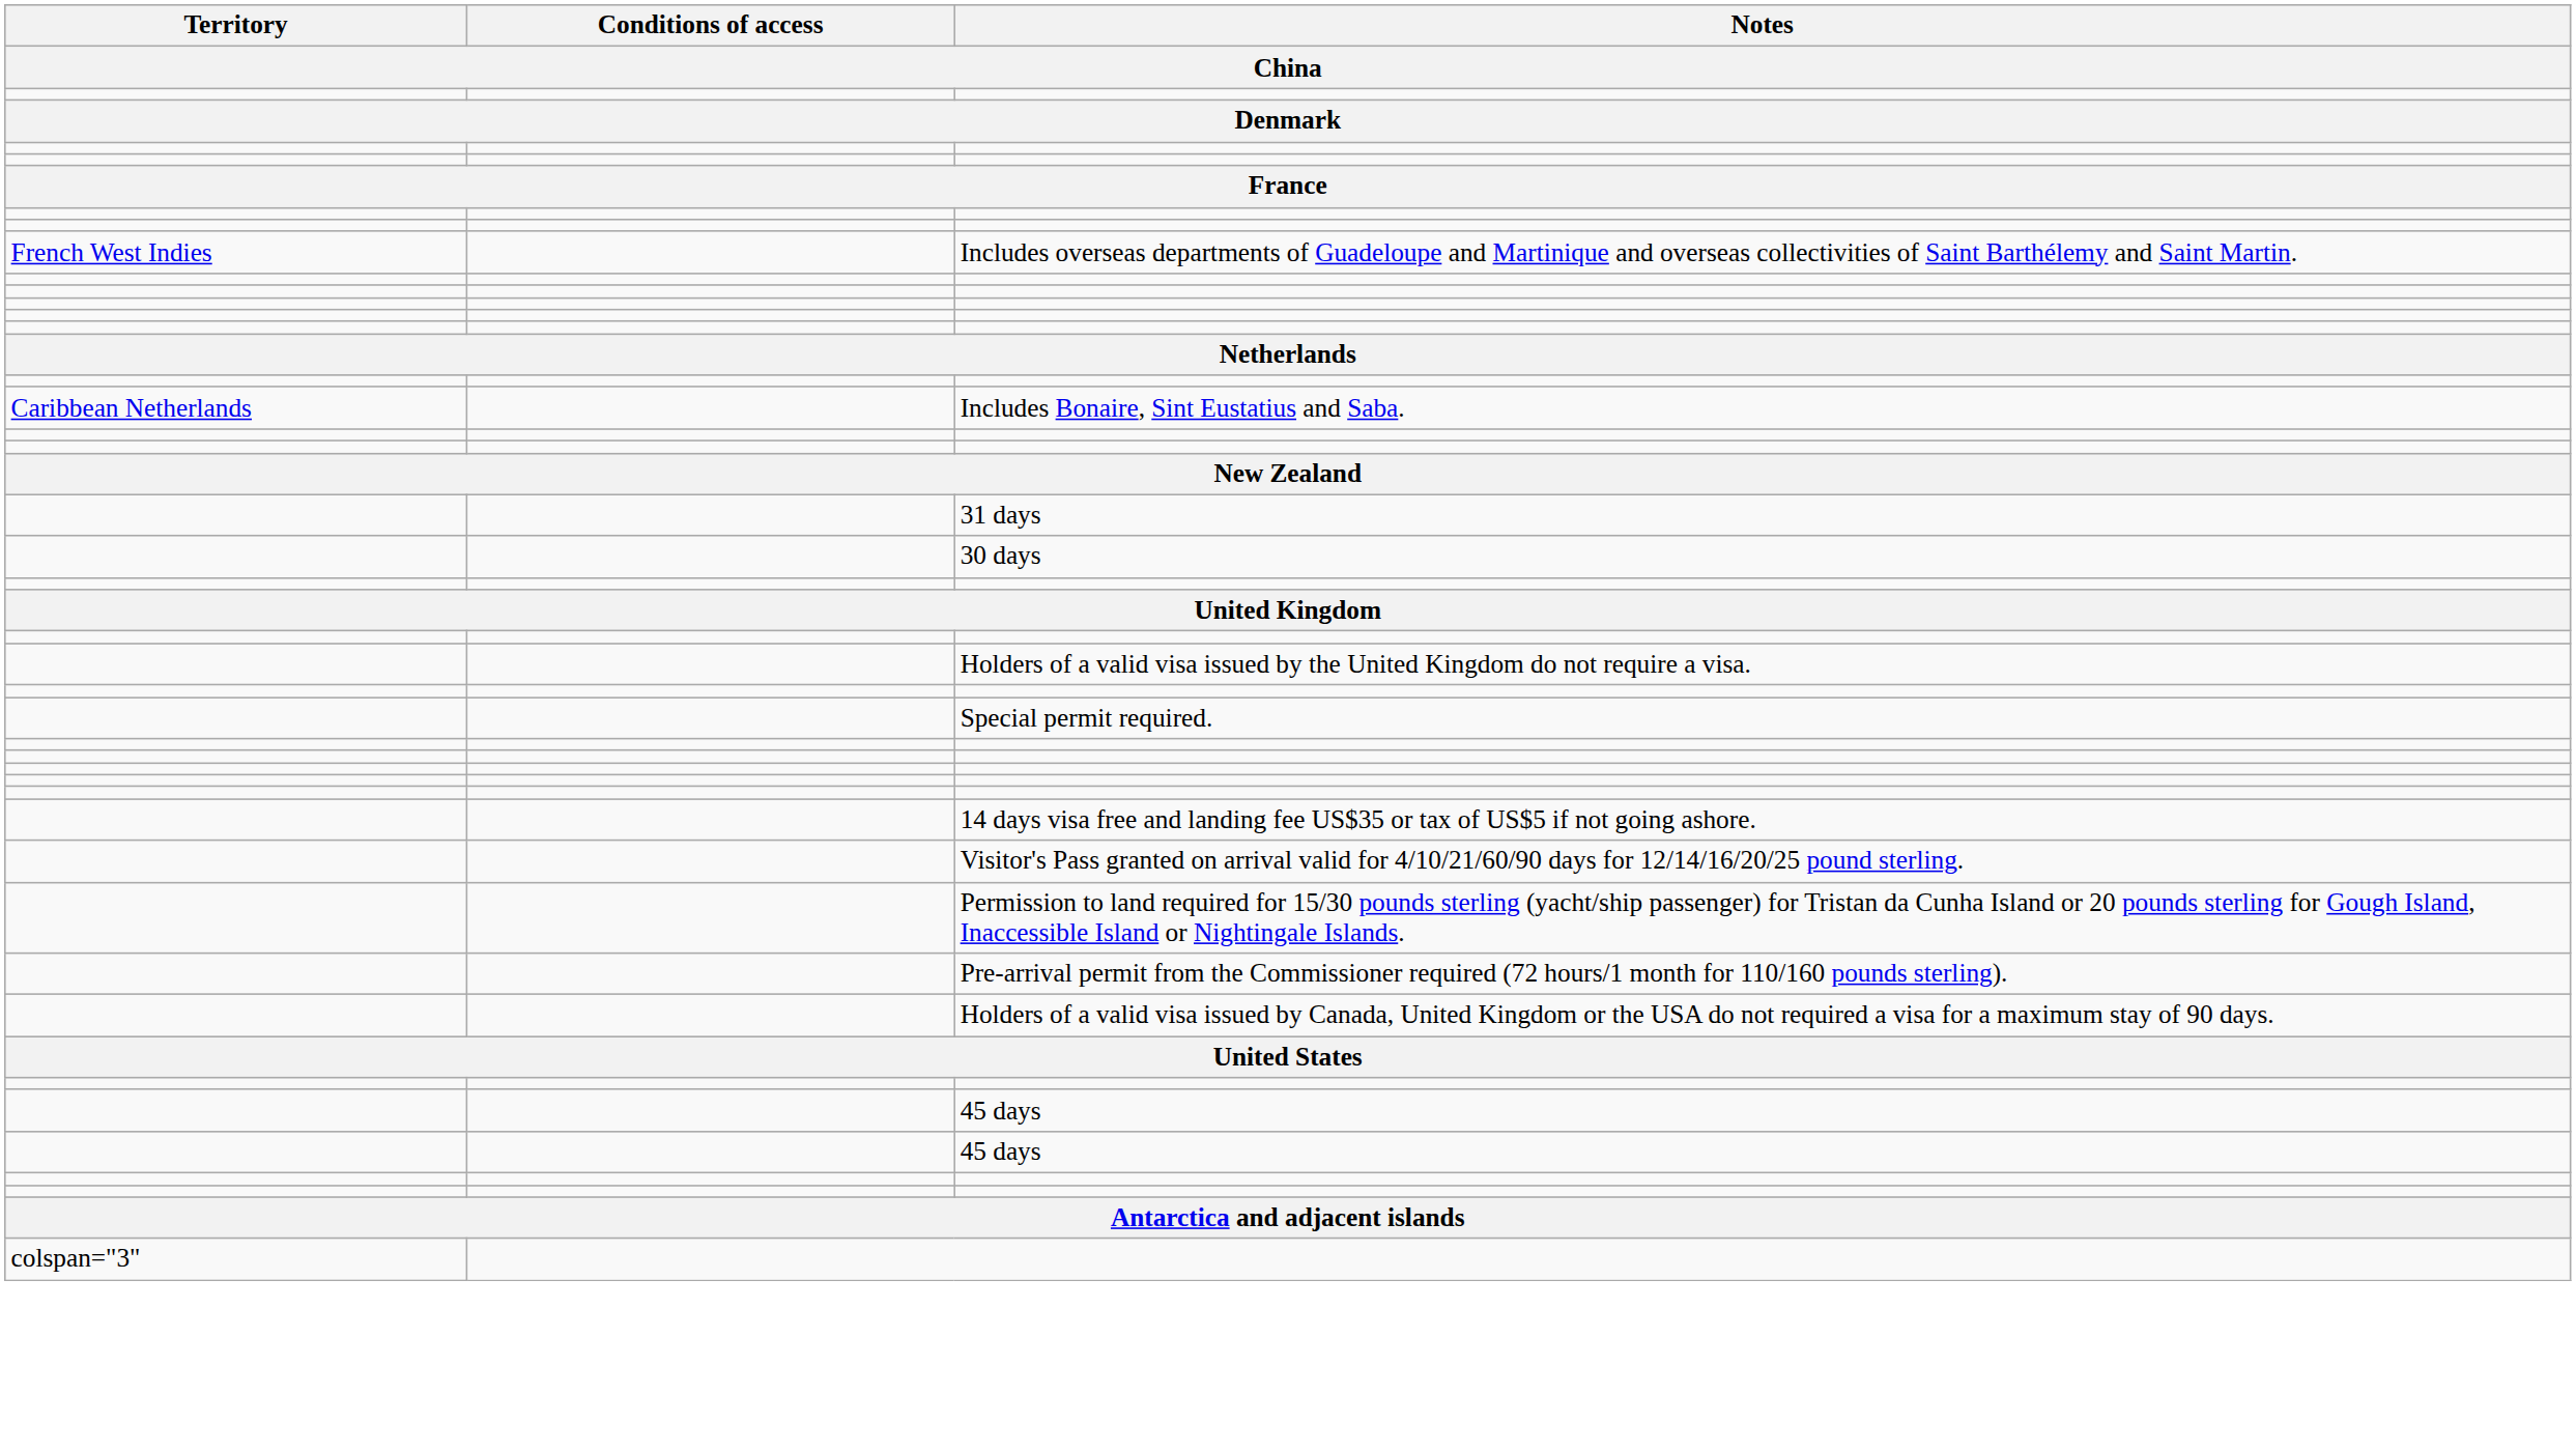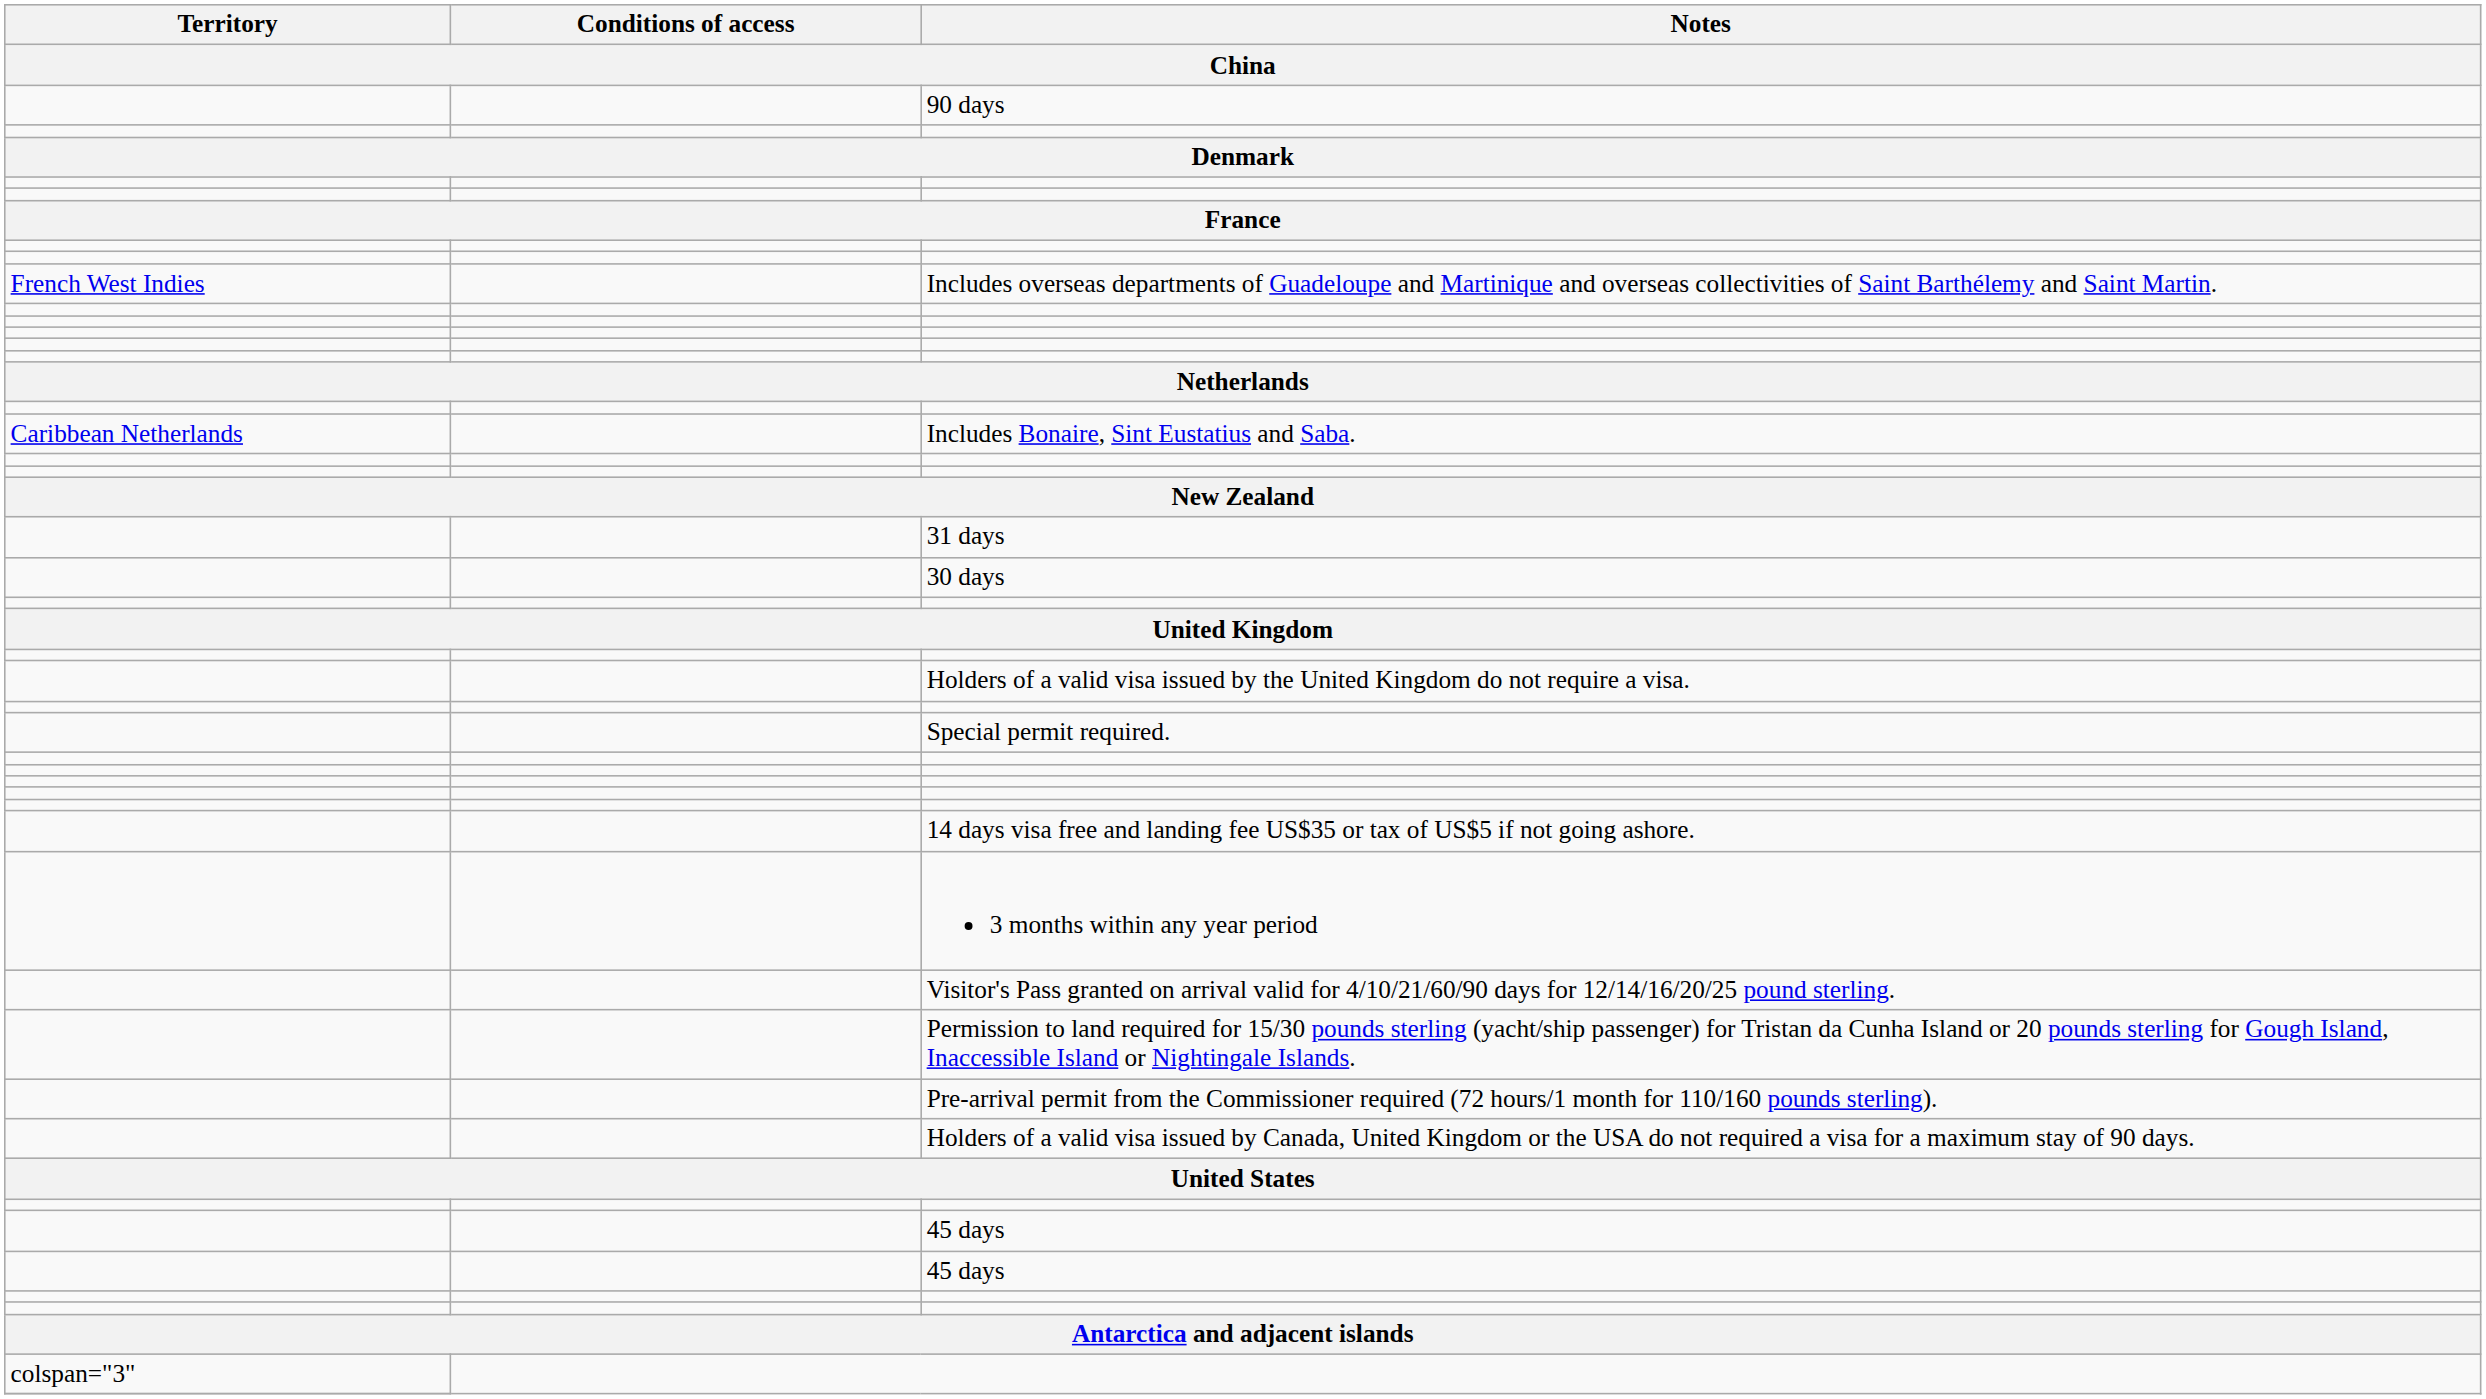+ row: 90 days
+ row: 3 months within any year period
